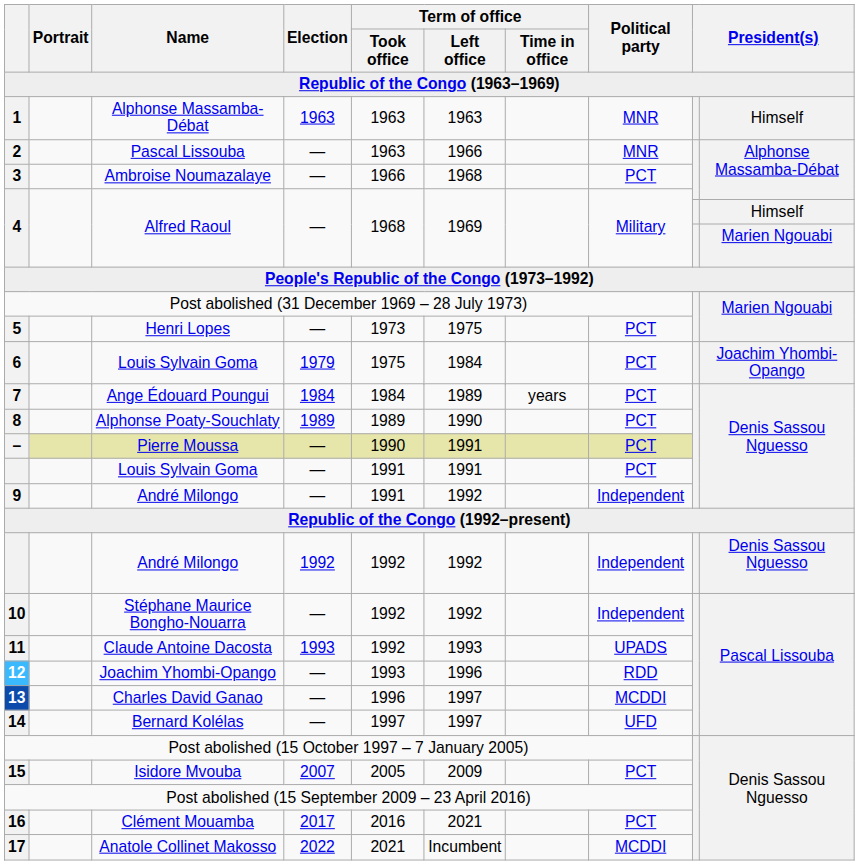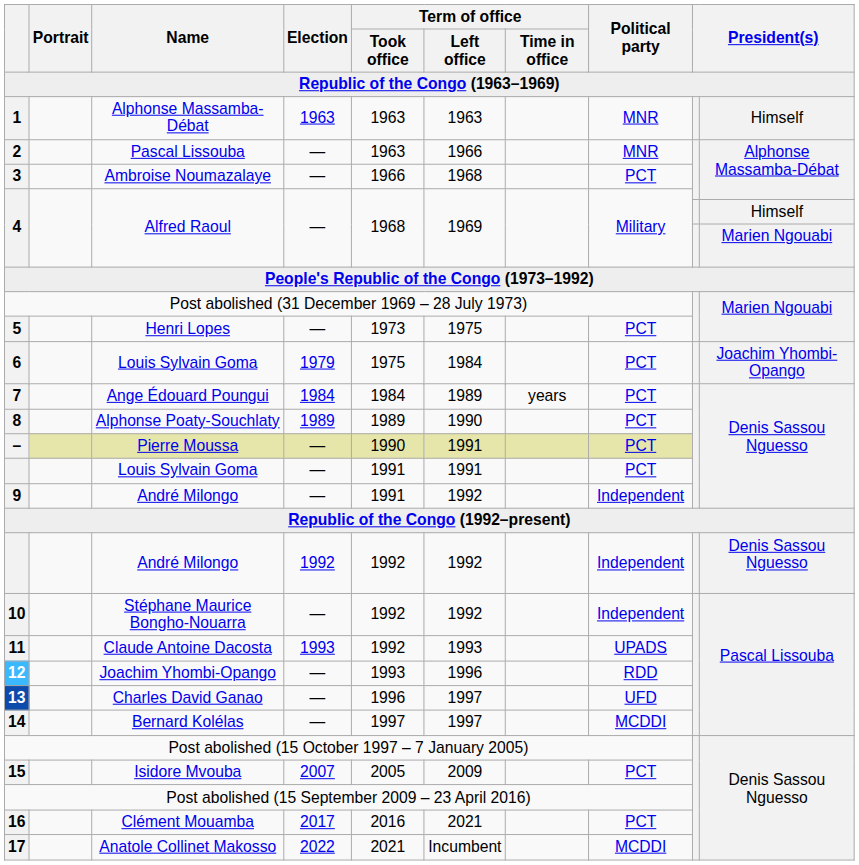Charles David Ganao | Political party: MCDDI -> UFD
Bernard Kolélas | Political party: UFD -> MCDDI
